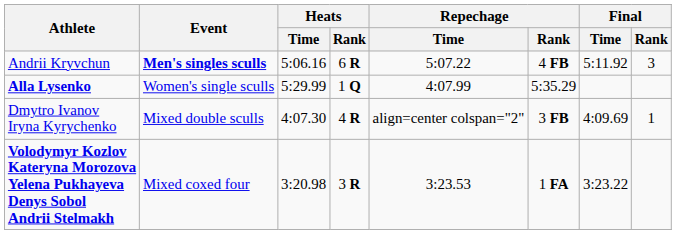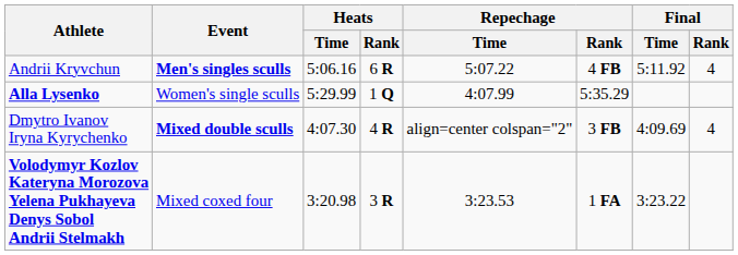Andrii Kryvchun | Final / Rank: 3 -> 4
Dmytro Ivanov Iryna Kyrychenko | Event: normal -> bold
Dmytro Ivanov Iryna Kyrychenko | Final / Rank: 1 -> 4
